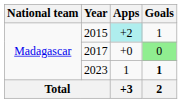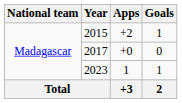2015 | Apps: paleturquoise background -> no background
2017 | Goals: lightgreen background -> no background
2023 | Goals: bold -> normal
